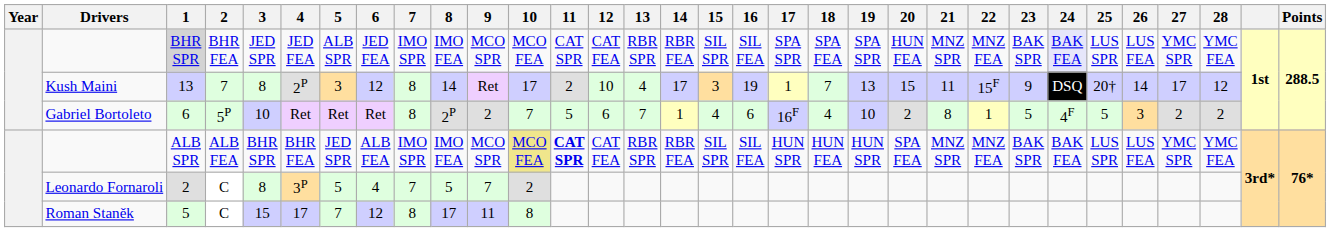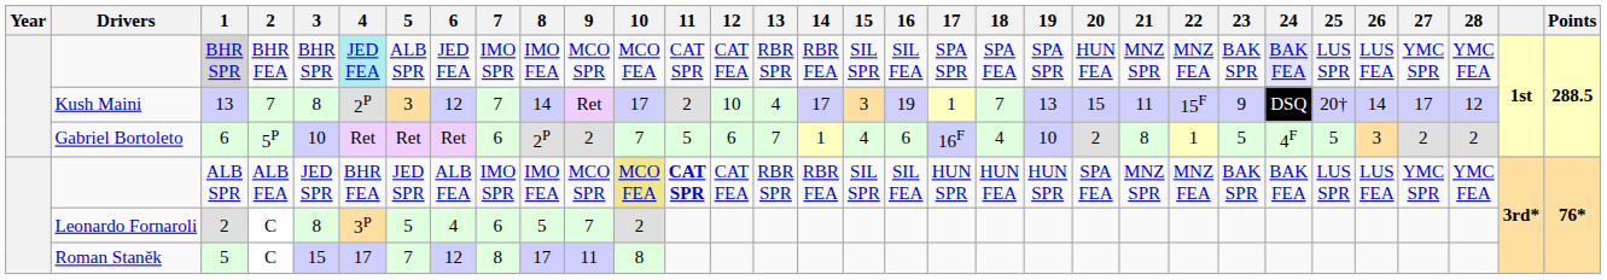row 2 | 3: JED SPR -> BHR SPR
row 2 | 4: no background -> paleturquoise background
row 3 | 7: 8 -> 7
row 4 | 7: 8 -> 6
row 5 | 3: BHR SPR -> JED SPR
row 6 | 7: 7 -> 6
